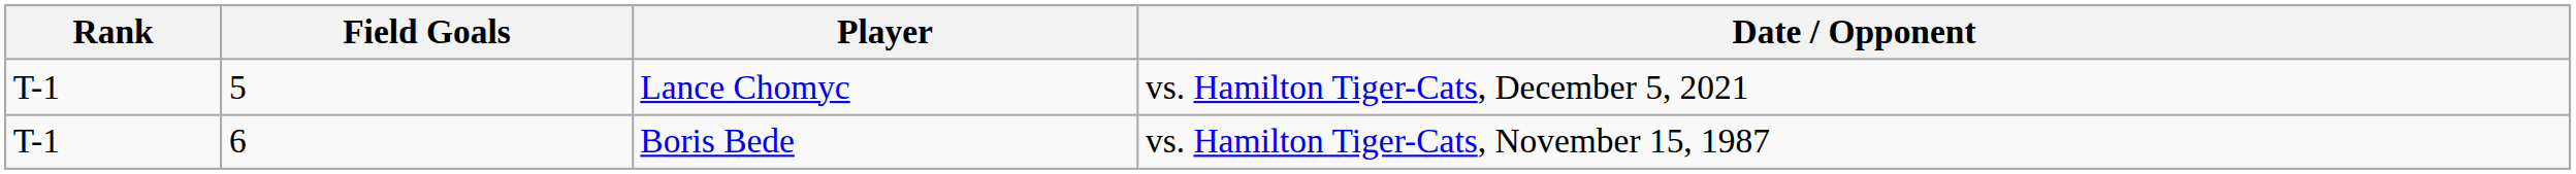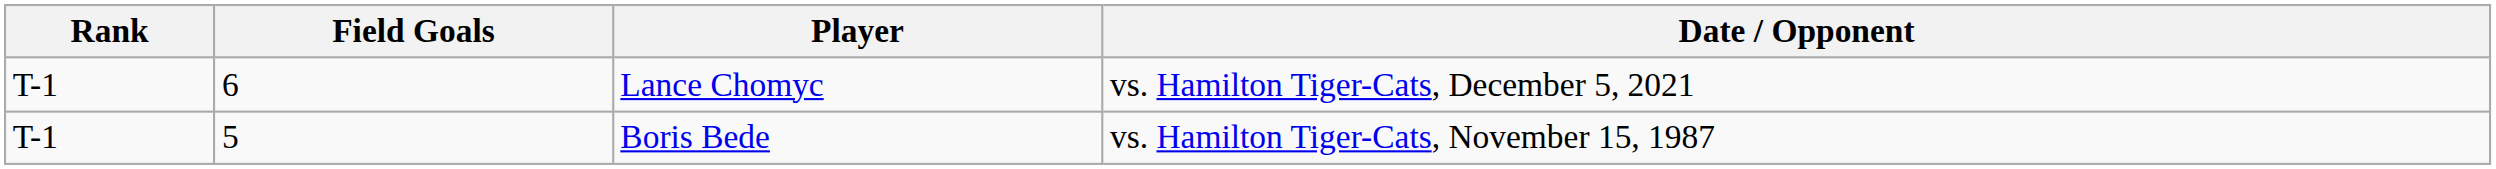Lance Chomyc | Field Goals: 5 -> 6
Boris Bede | Field Goals: 6 -> 5
